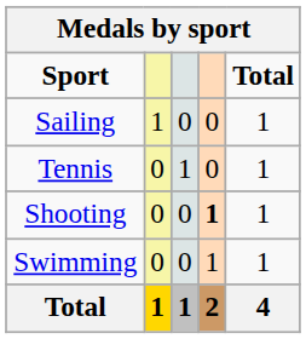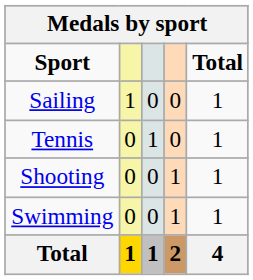Shooting | column 4: bold -> normal
